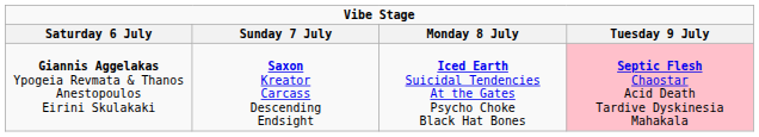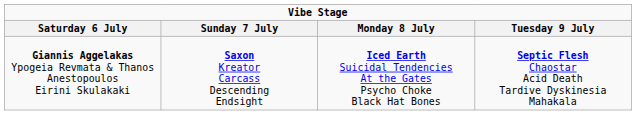row 3 | Tuesday 9 July: pink background -> no background
